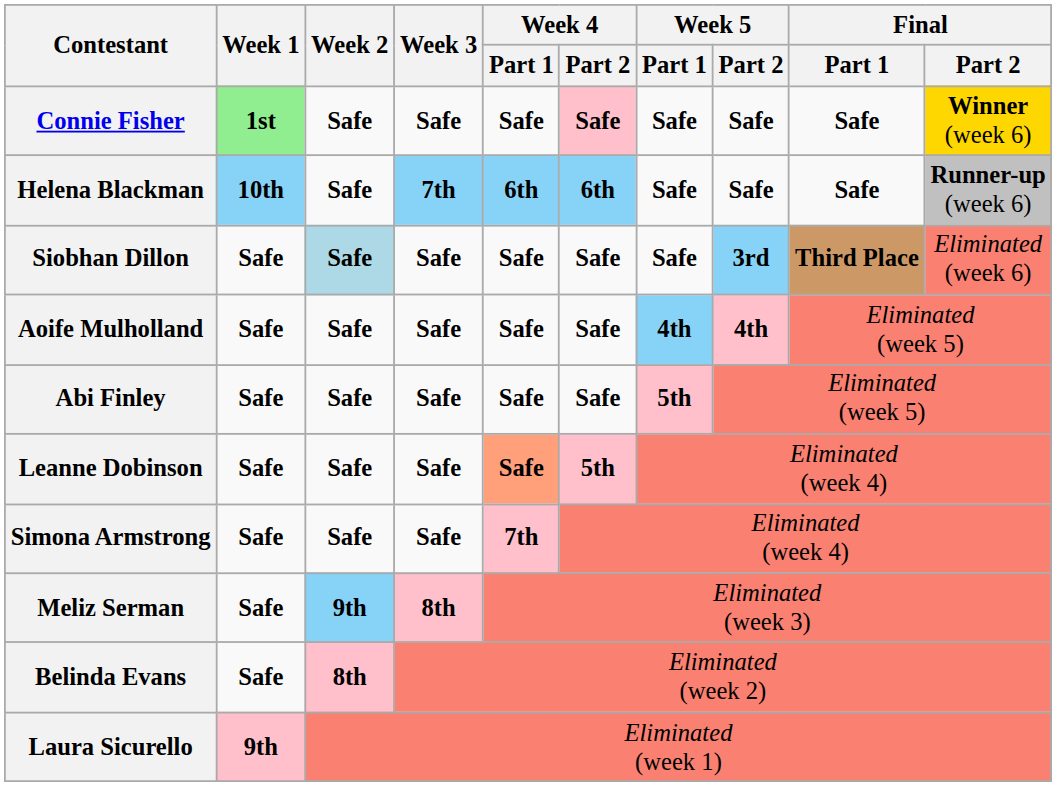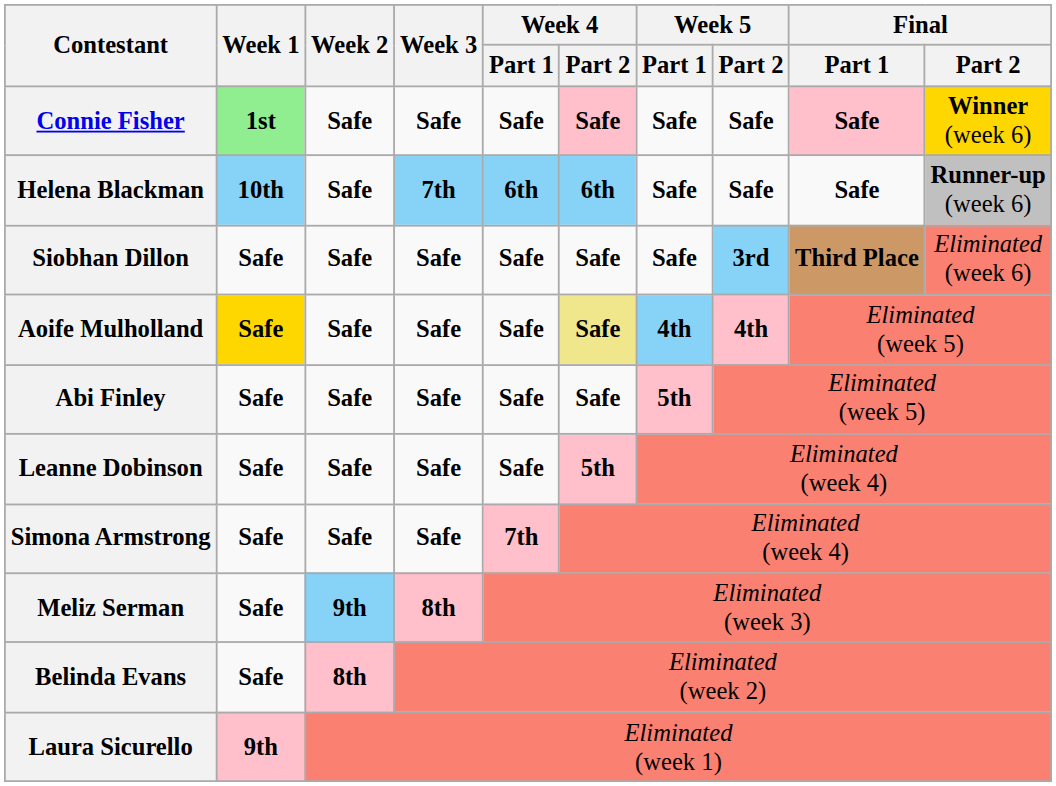Connie Fisher | Final / Part 1: no background -> pink background
Siobhan Dillon | Week 2: lightblue background -> no background
Aoife Mulholland | Week 1: no background -> gold background
Aoife Mulholland | Week 4 / Part 2: no background -> khaki background
Leanne Dobinson | Week 4 / Part 1: lightsalmon background -> no background
